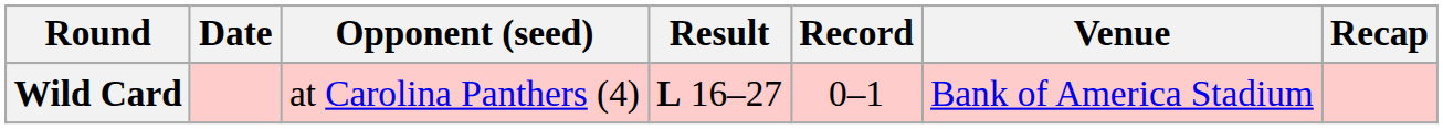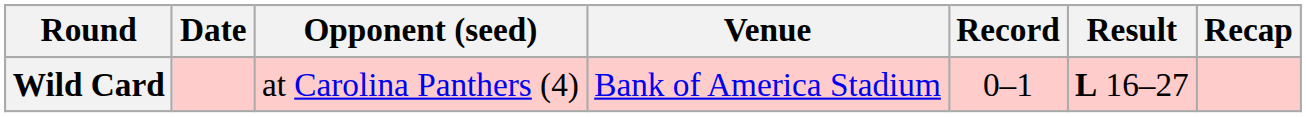columns swapped: Result <-> Venue
